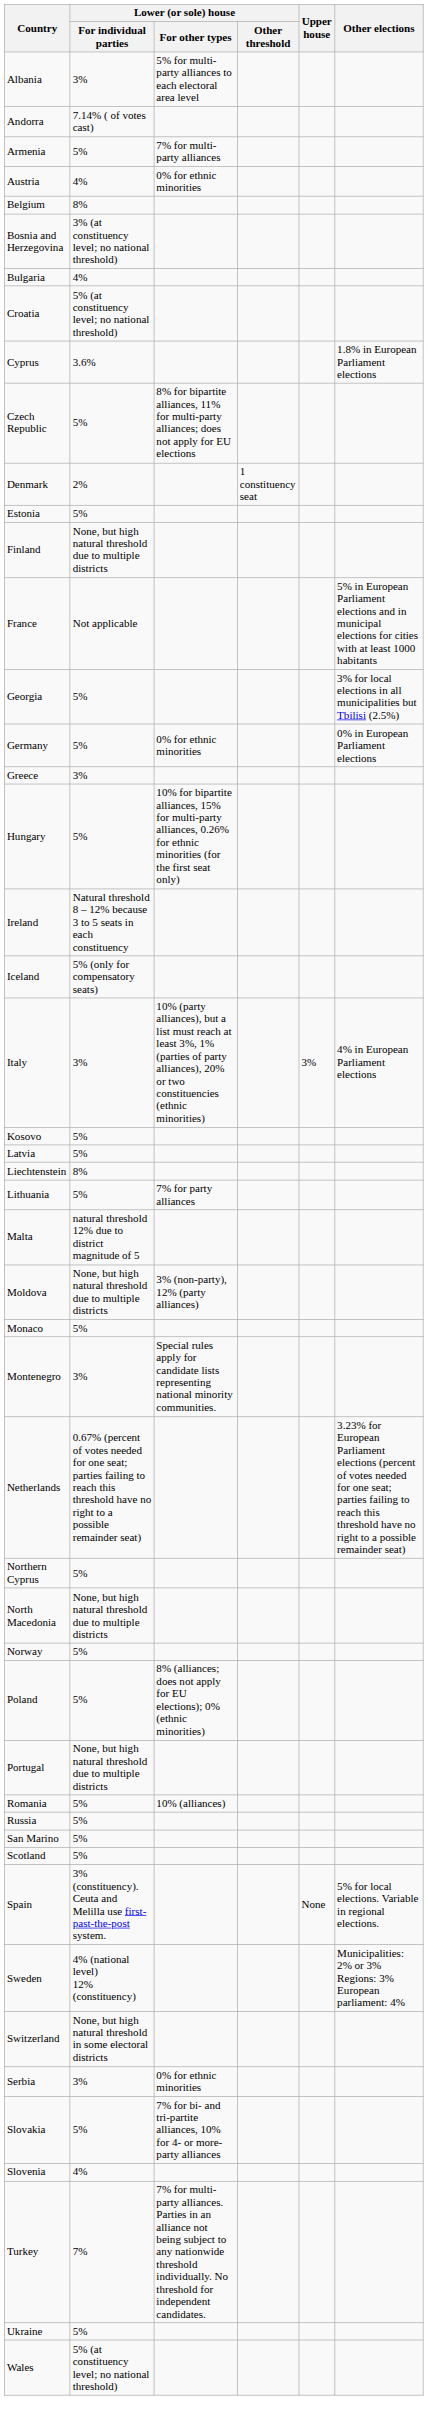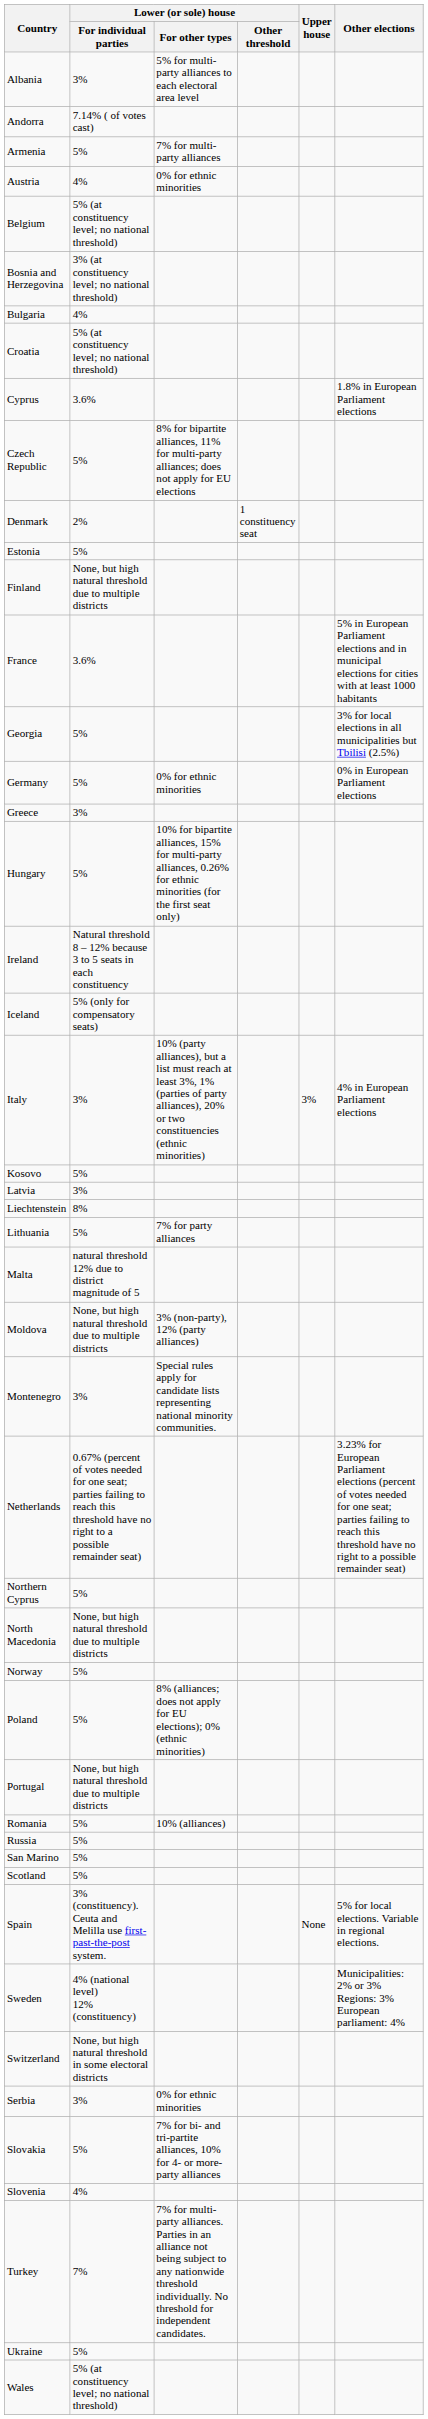Belgium | Lower (or sole) house / For individual parties: 8% -> 5% (at constituency level; no national threshold)
France | Lower (or sole) house / For individual parties: Not applicable -> 3.6%
Latvia | Lower (or sole) house / For individual parties: 5% -> 3%
- row: Monaco | 5%
